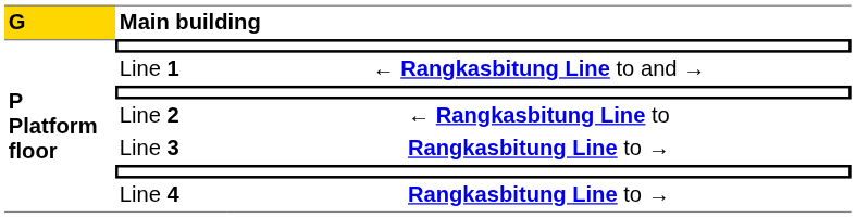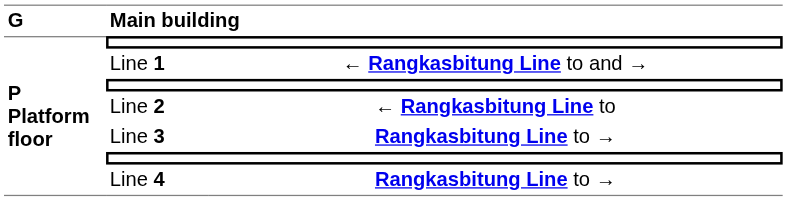Main building | column 1: gold background -> no background
